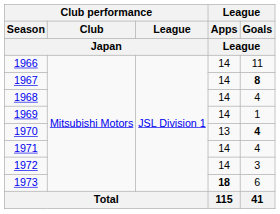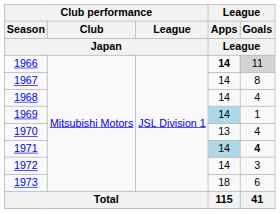1966 | League / Apps / League: normal -> bold
1966 | League / Goals / League: no background -> lightgrey background
1967 | League / Goals / League: bold -> normal
1969 | League / Apps / League: no background -> lightblue background
1970 | League / Goals / League: bold -> normal
1971 | League / Apps / League: no background -> lightblue background
1971 | League / Goals / League: normal -> bold
1973 | League / Apps / League: bold -> normal
